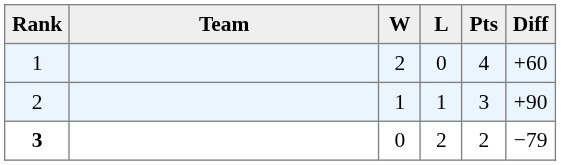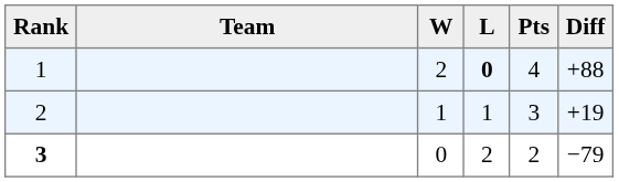row 2 | L: normal -> bold
row 2 | Diff: +60 -> +88
row 3 | Diff: +90 -> +19
